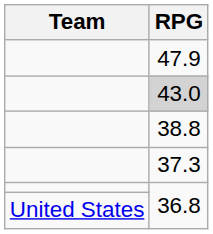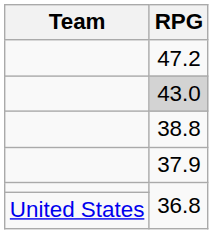row 2 | RPG: 47.9 -> 47.2
row 5 | RPG: 37.3 -> 37.9
